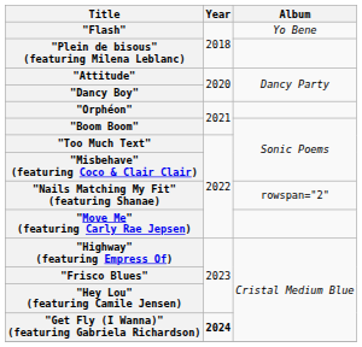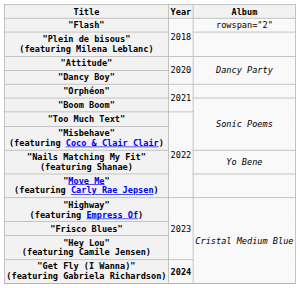"Flash" | Album: Yo Bene -> rowspan="2"
"Nails Matching My Fit" (featuring Shanae) | Album: rowspan="2" -> Yo Bene
